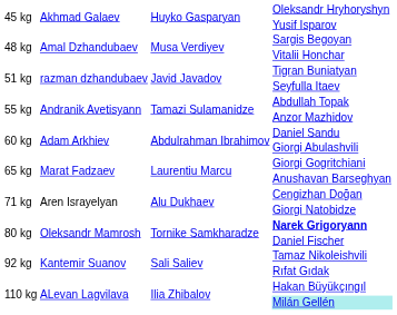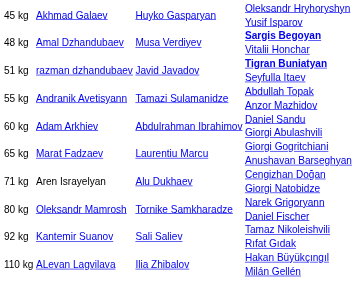Sargis Begoyan | column 4: normal -> bold
Tigran Buniatyan | column 4: normal -> bold
Narek Grigoryann | column 4: bold -> normal
Milán Gellén | column 4: paleturquoise background -> no background
